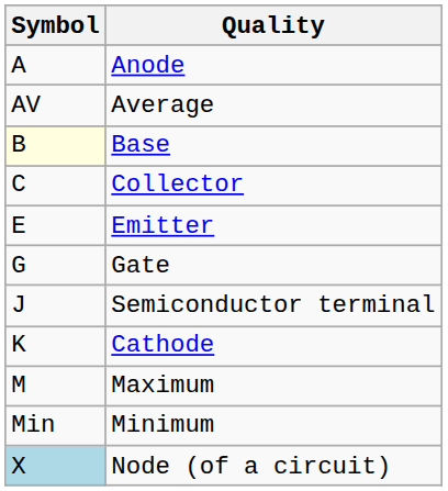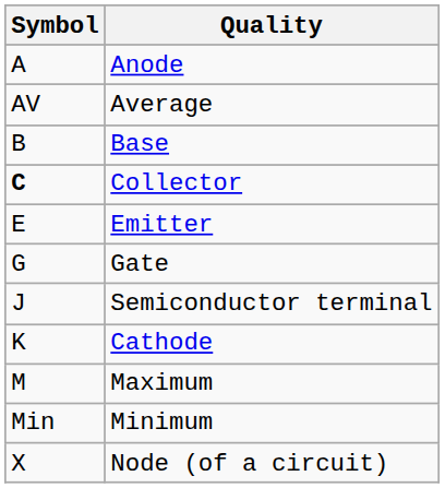Base | Symbol: lightyellow background -> no background
Collector | Symbol: normal -> bold
Node (of a circuit) | Symbol: lightblue background -> no background
